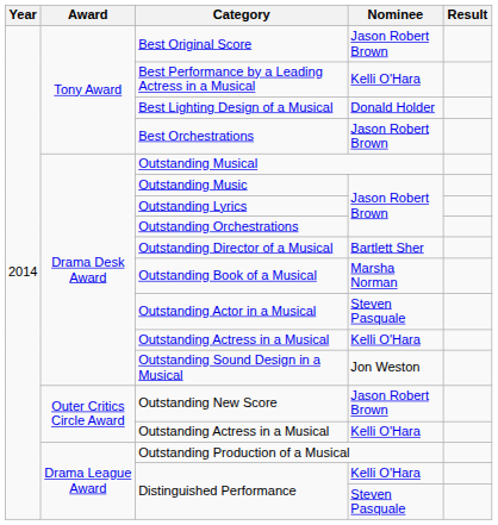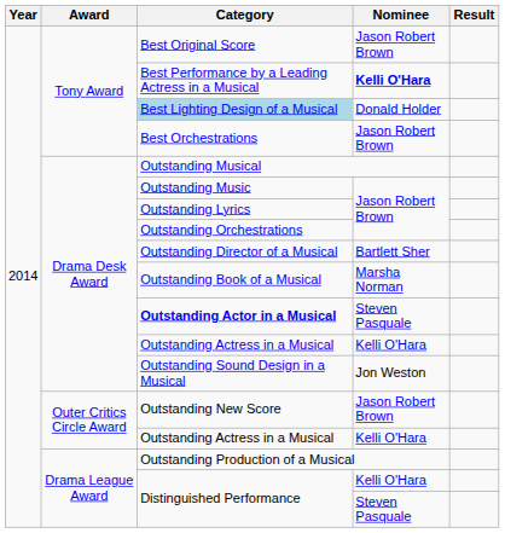Best Performance by a Leading Actress in a Musical | Nominee: normal -> bold
Best Lighting Design of a Musical | Category: no background -> lightblue background
Outstanding Actor in a Musical | Category: normal -> bold
